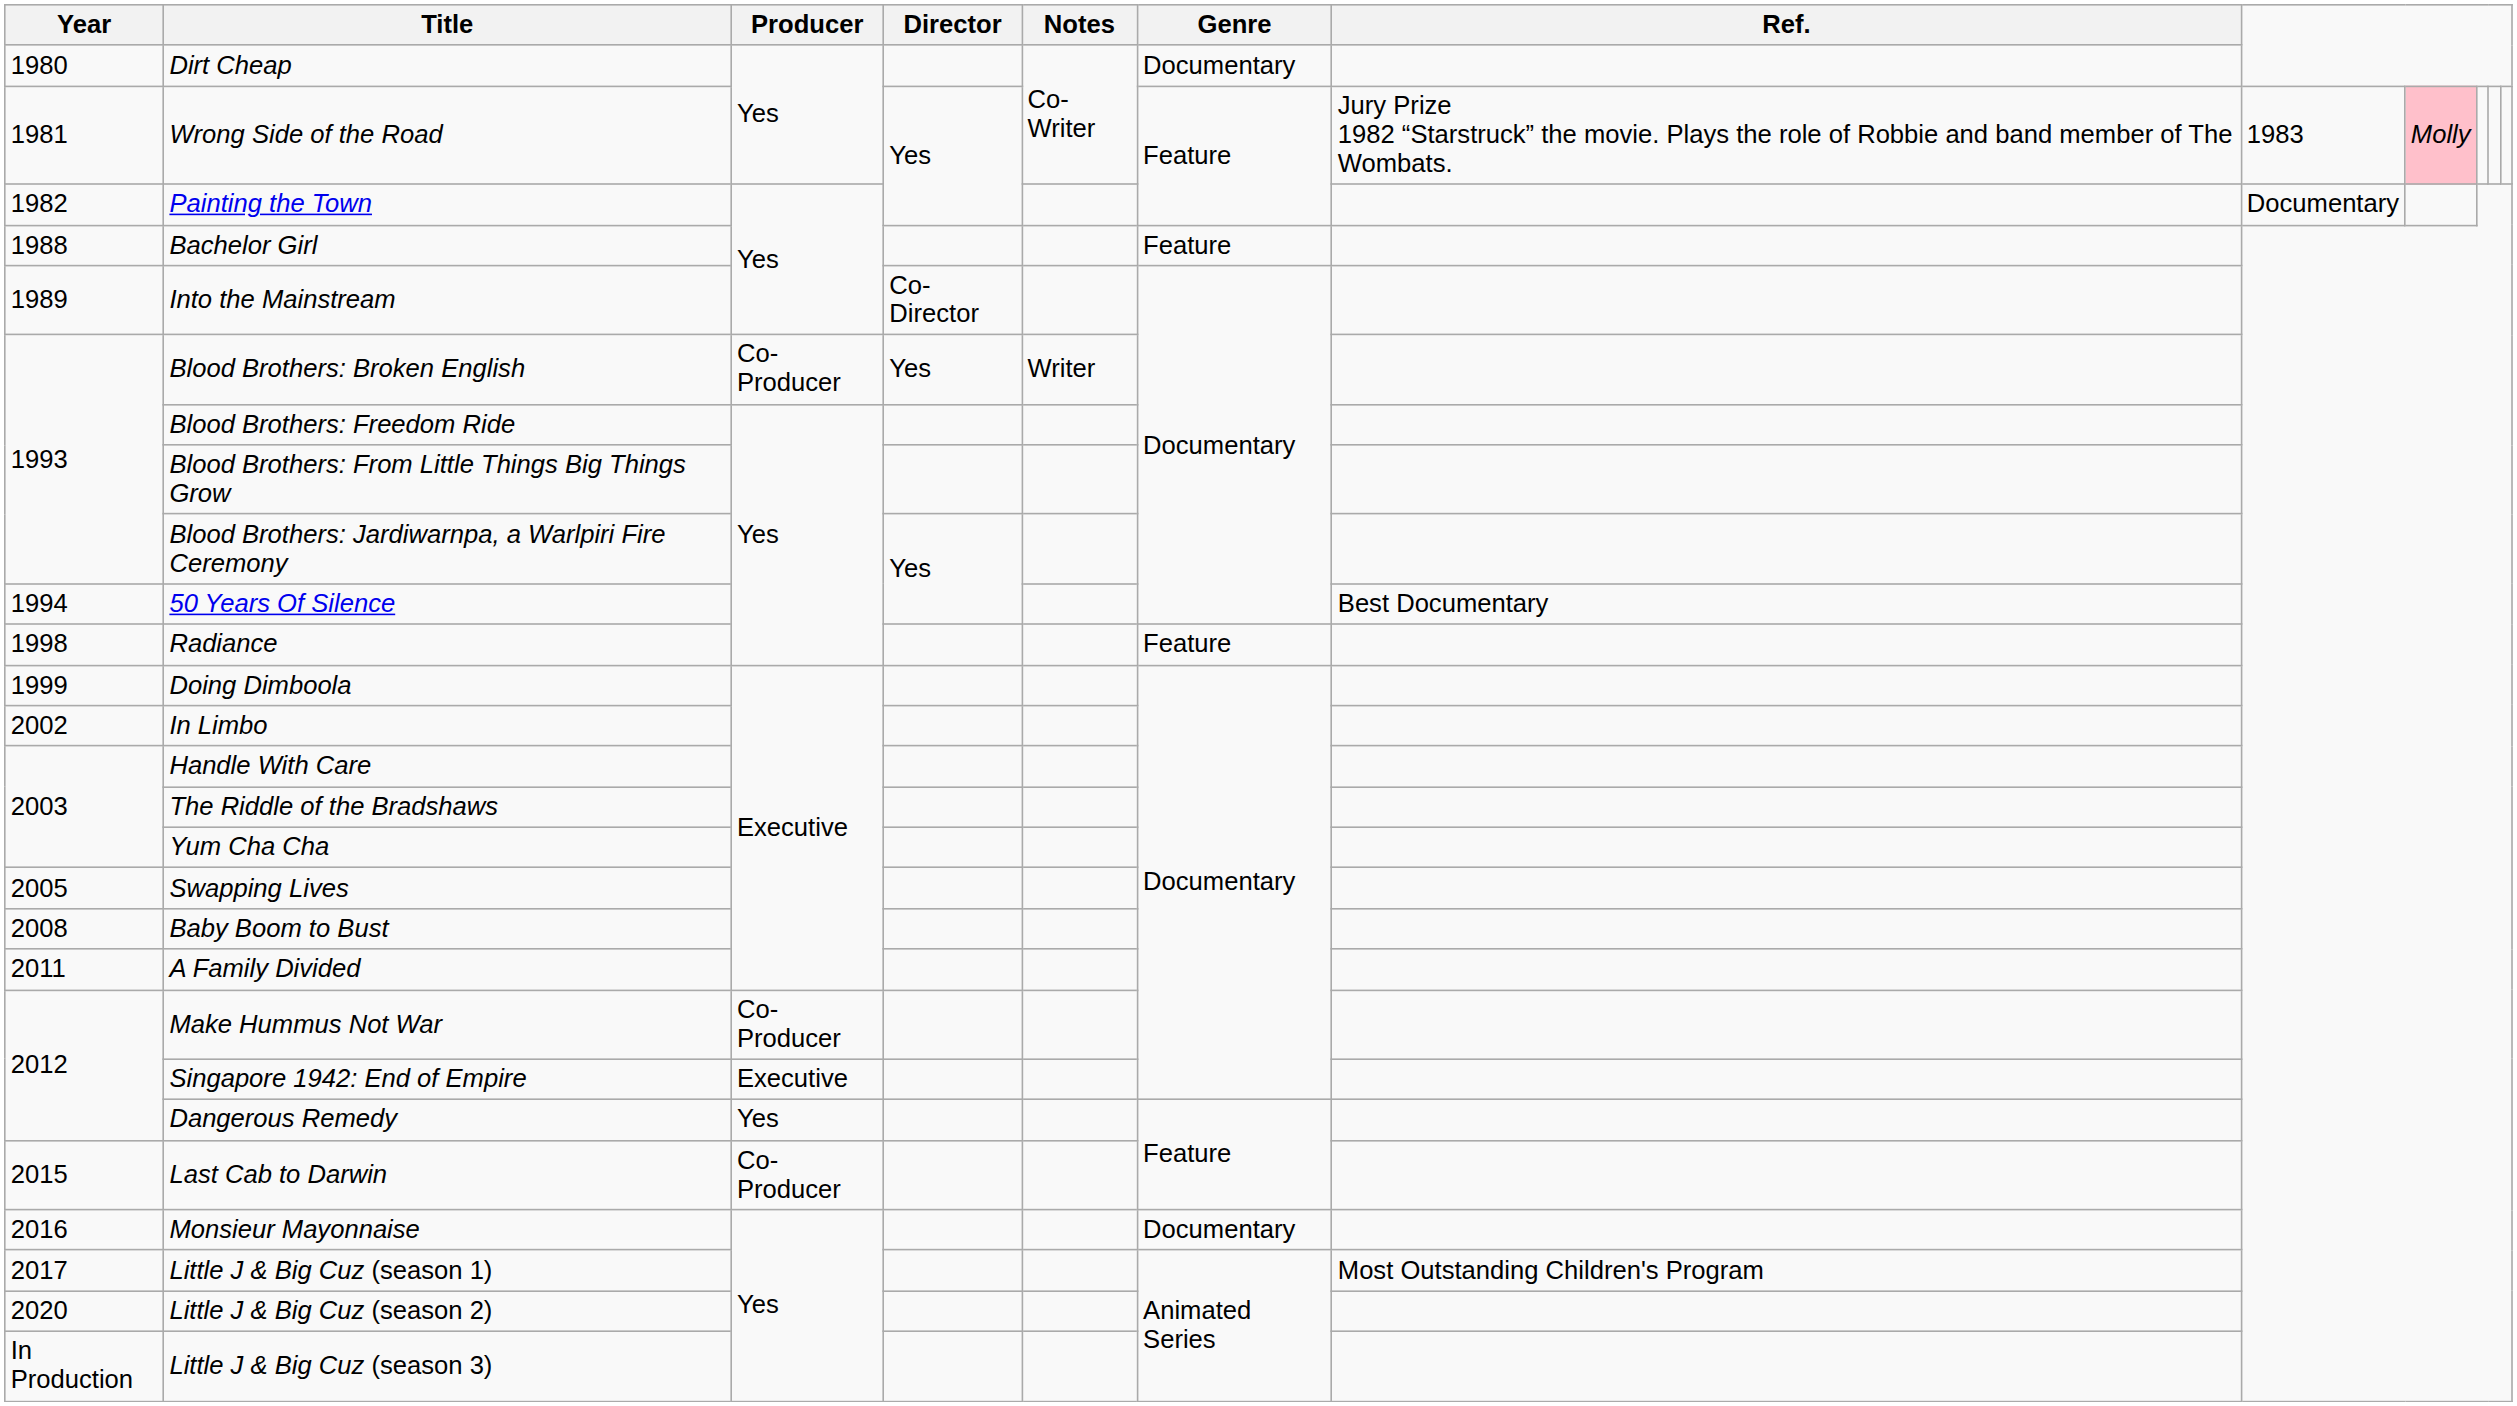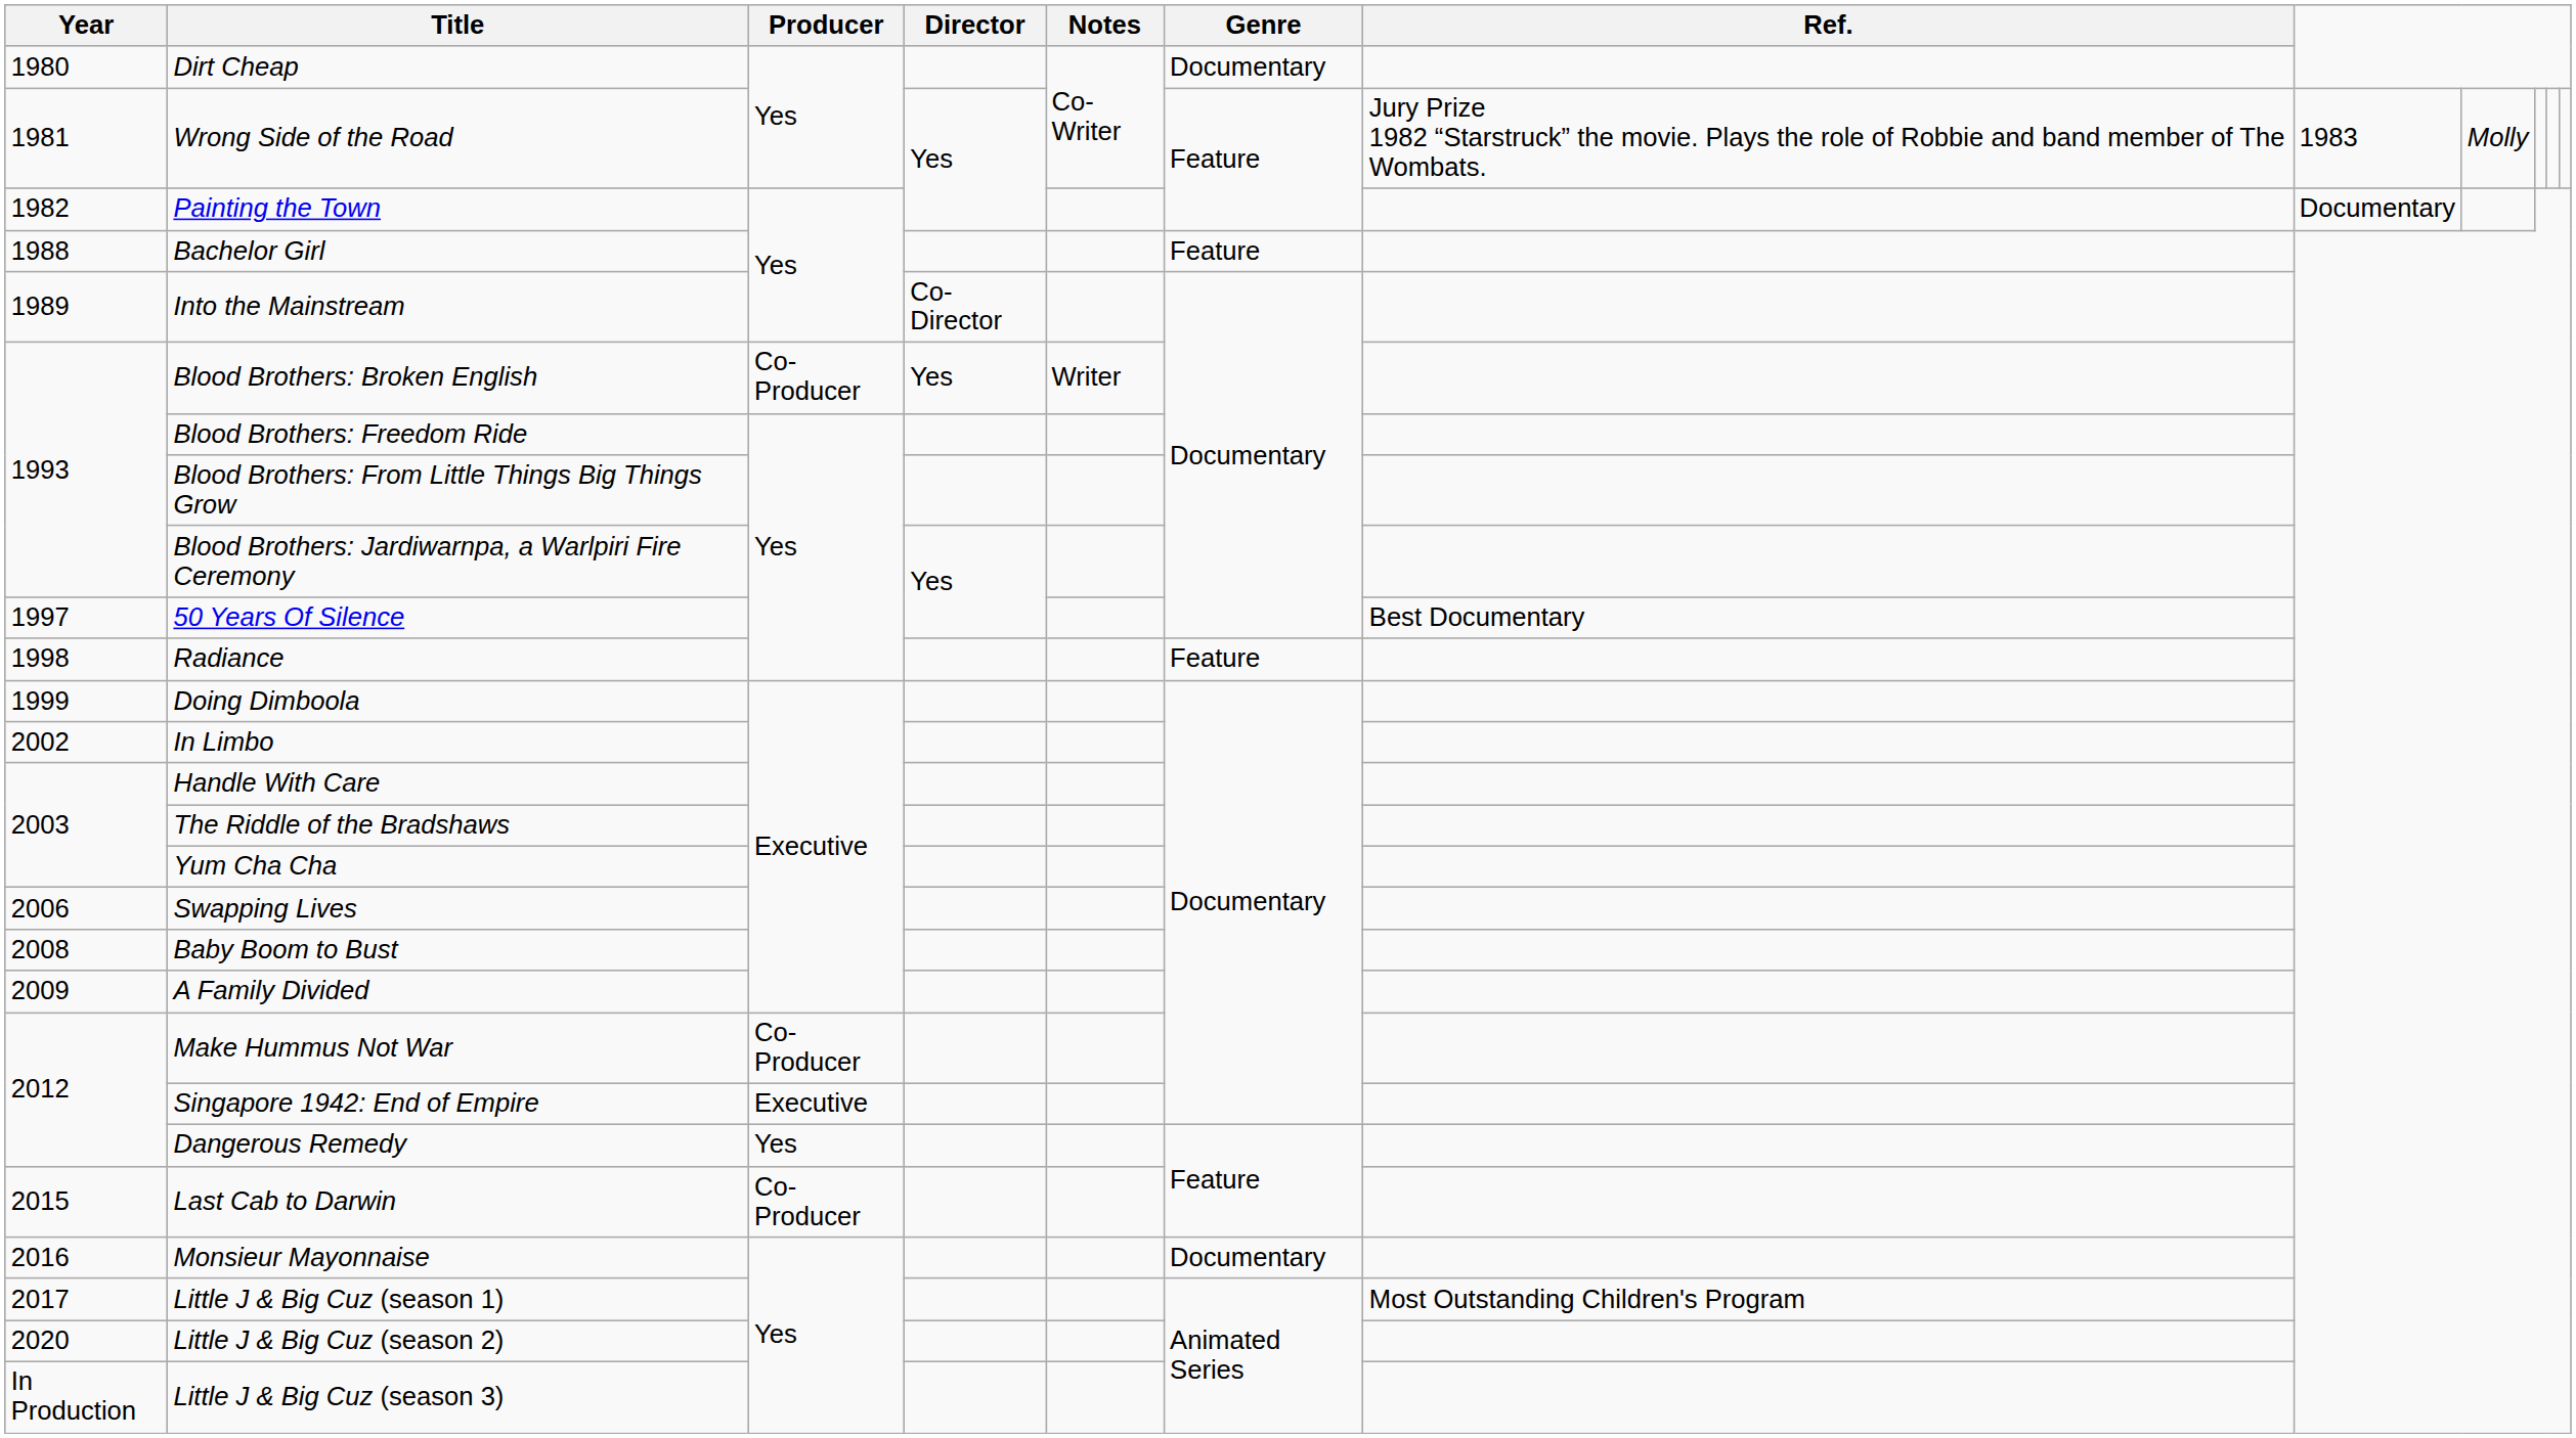Wrong Side of the Road | column 9: pink background -> no background
50 Years Of Silence | Year: 1994 -> 1997
Swapping Lives | Year: 2005 -> 2006
A Family Divided | Year: 2011 -> 2009
